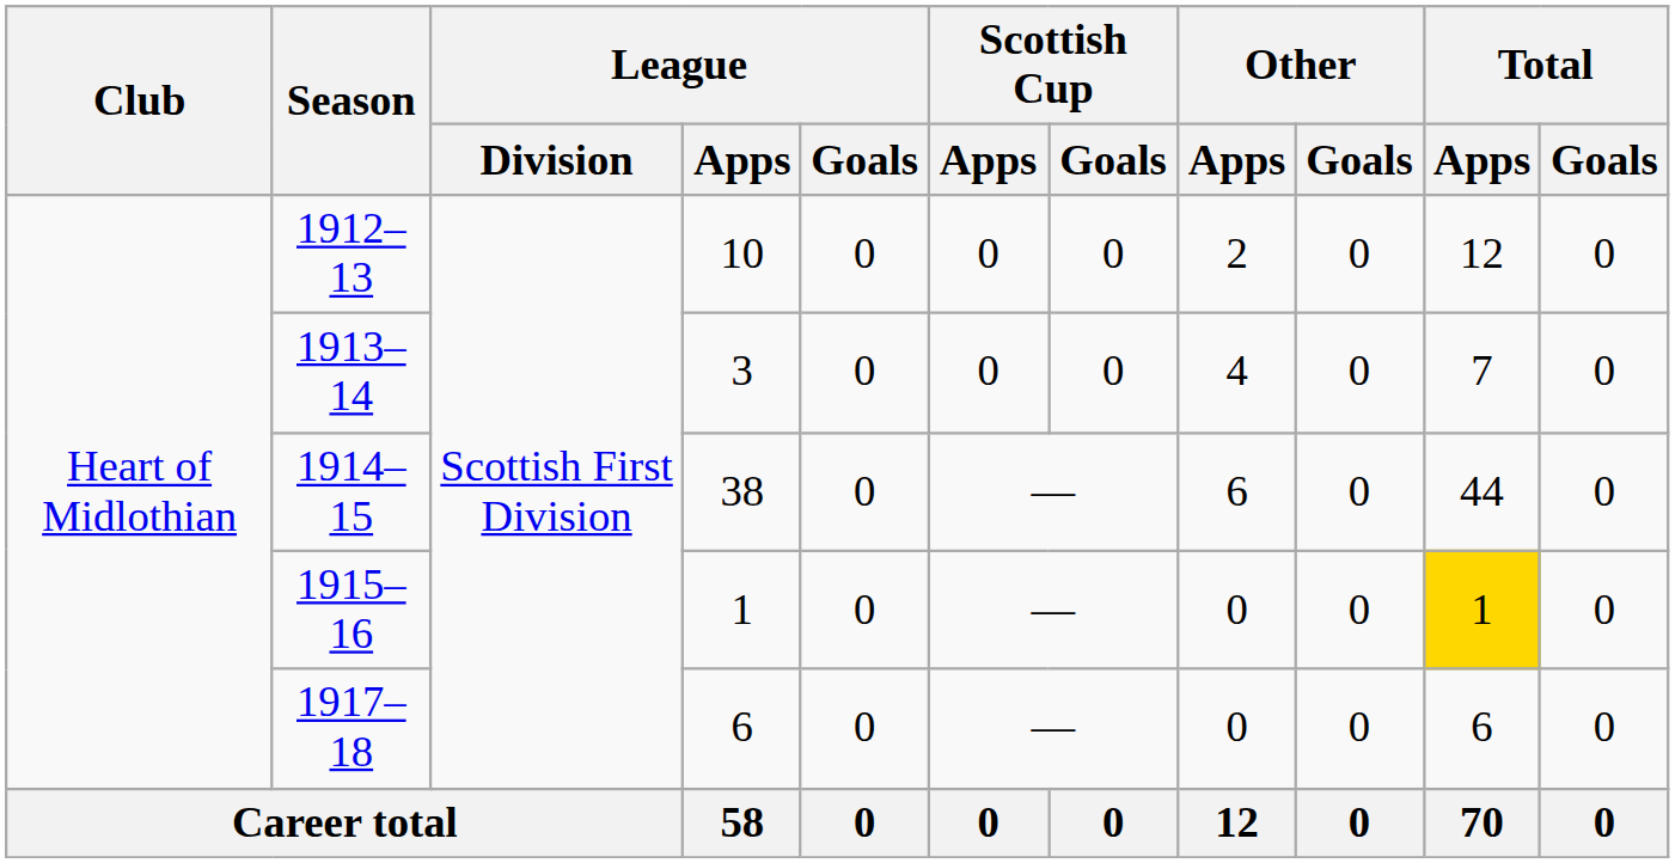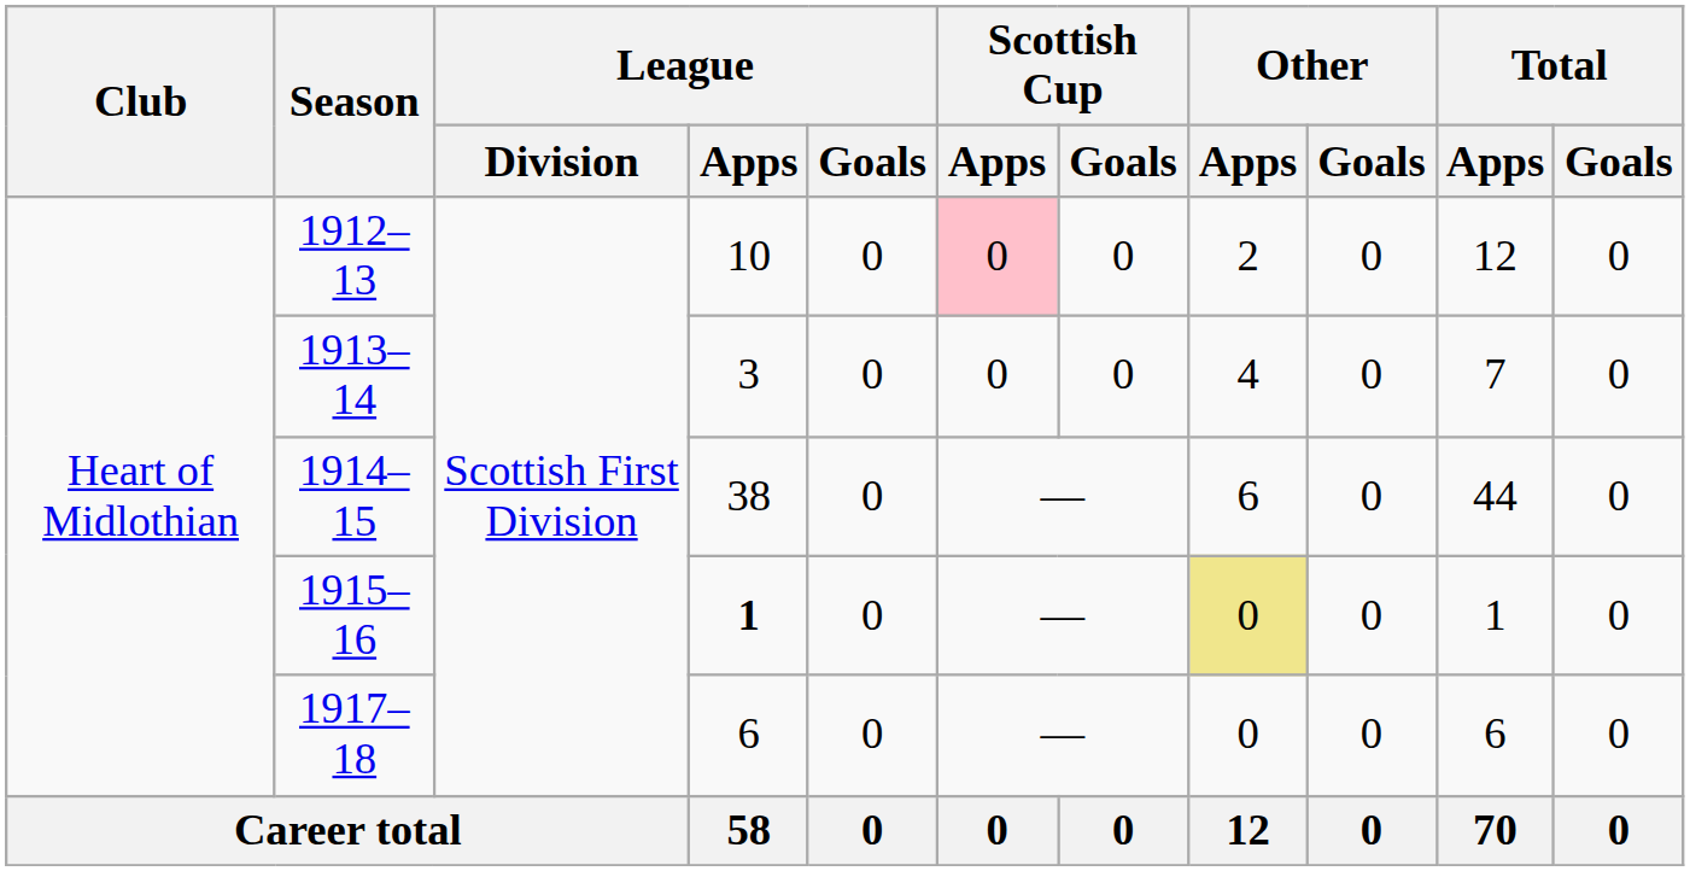1912–13 | Scottish Cup / Apps: no background -> pink background
1915–16 | League / Apps: normal -> bold
1915–16 | Other / Apps: no background -> khaki background
1915–16 | Total / Apps: gold background -> no background
